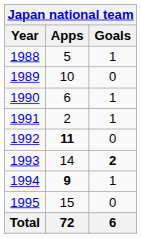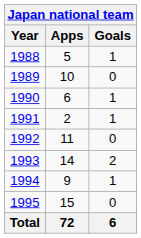1992 | Apps: bold -> normal
1993 | Goals: bold -> normal
1994 | Apps: bold -> normal
